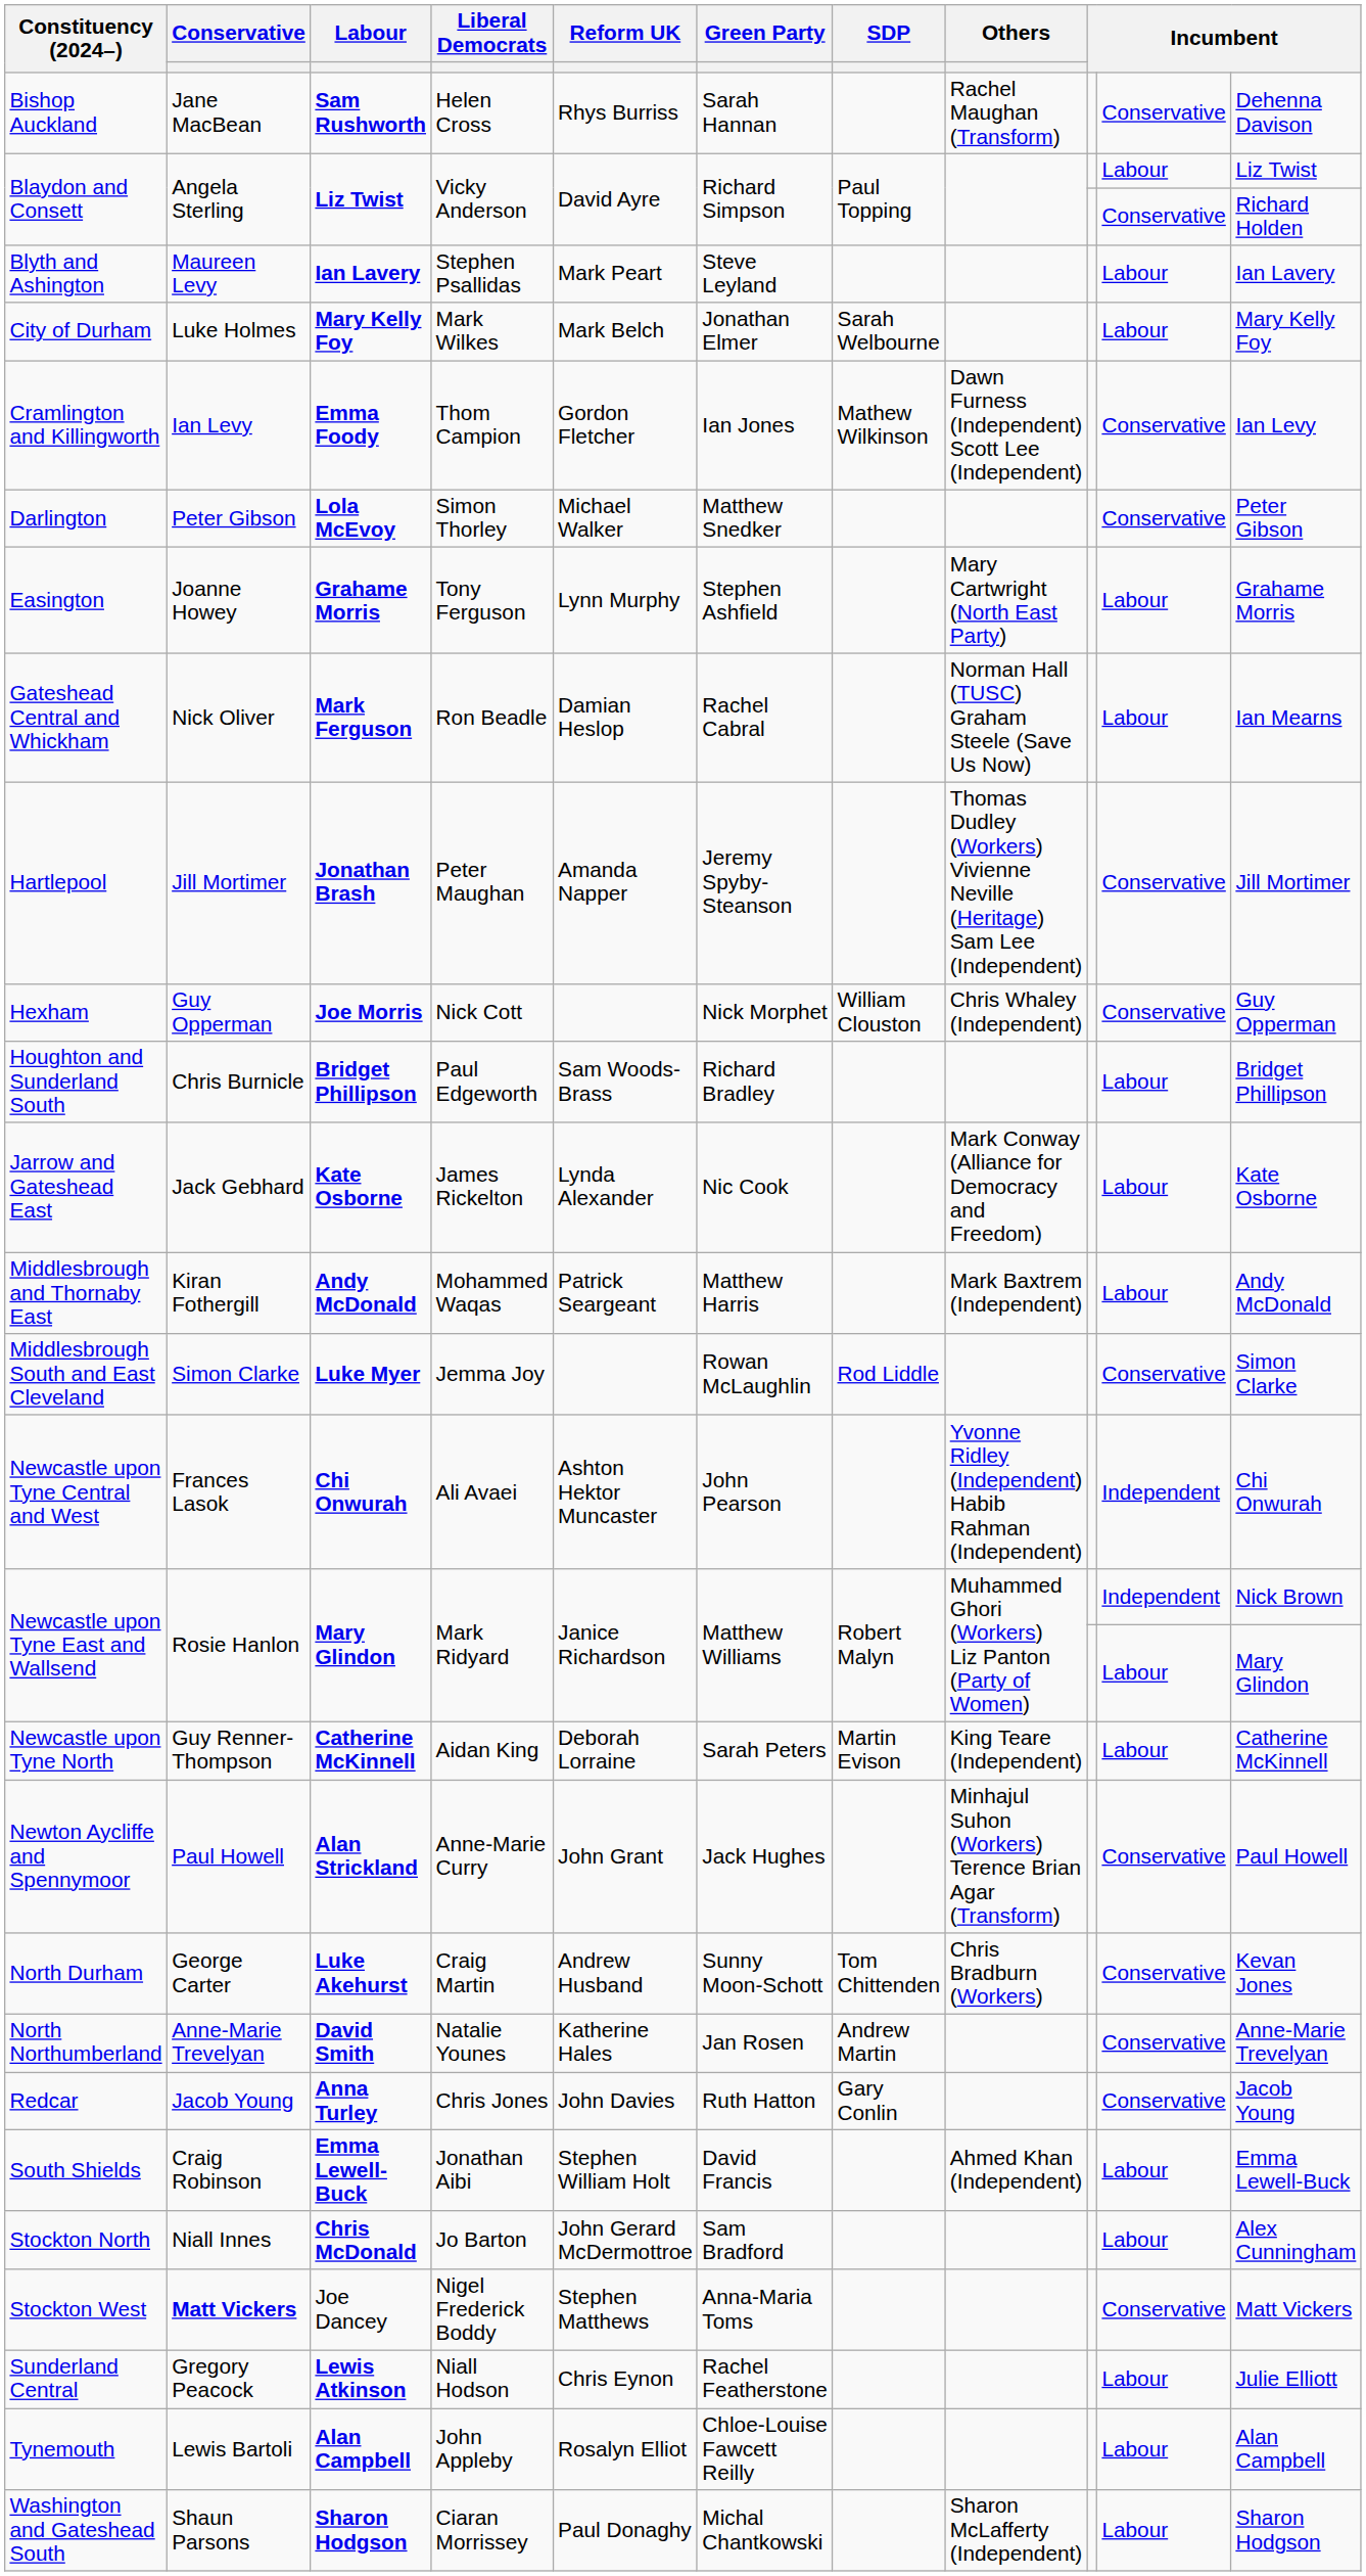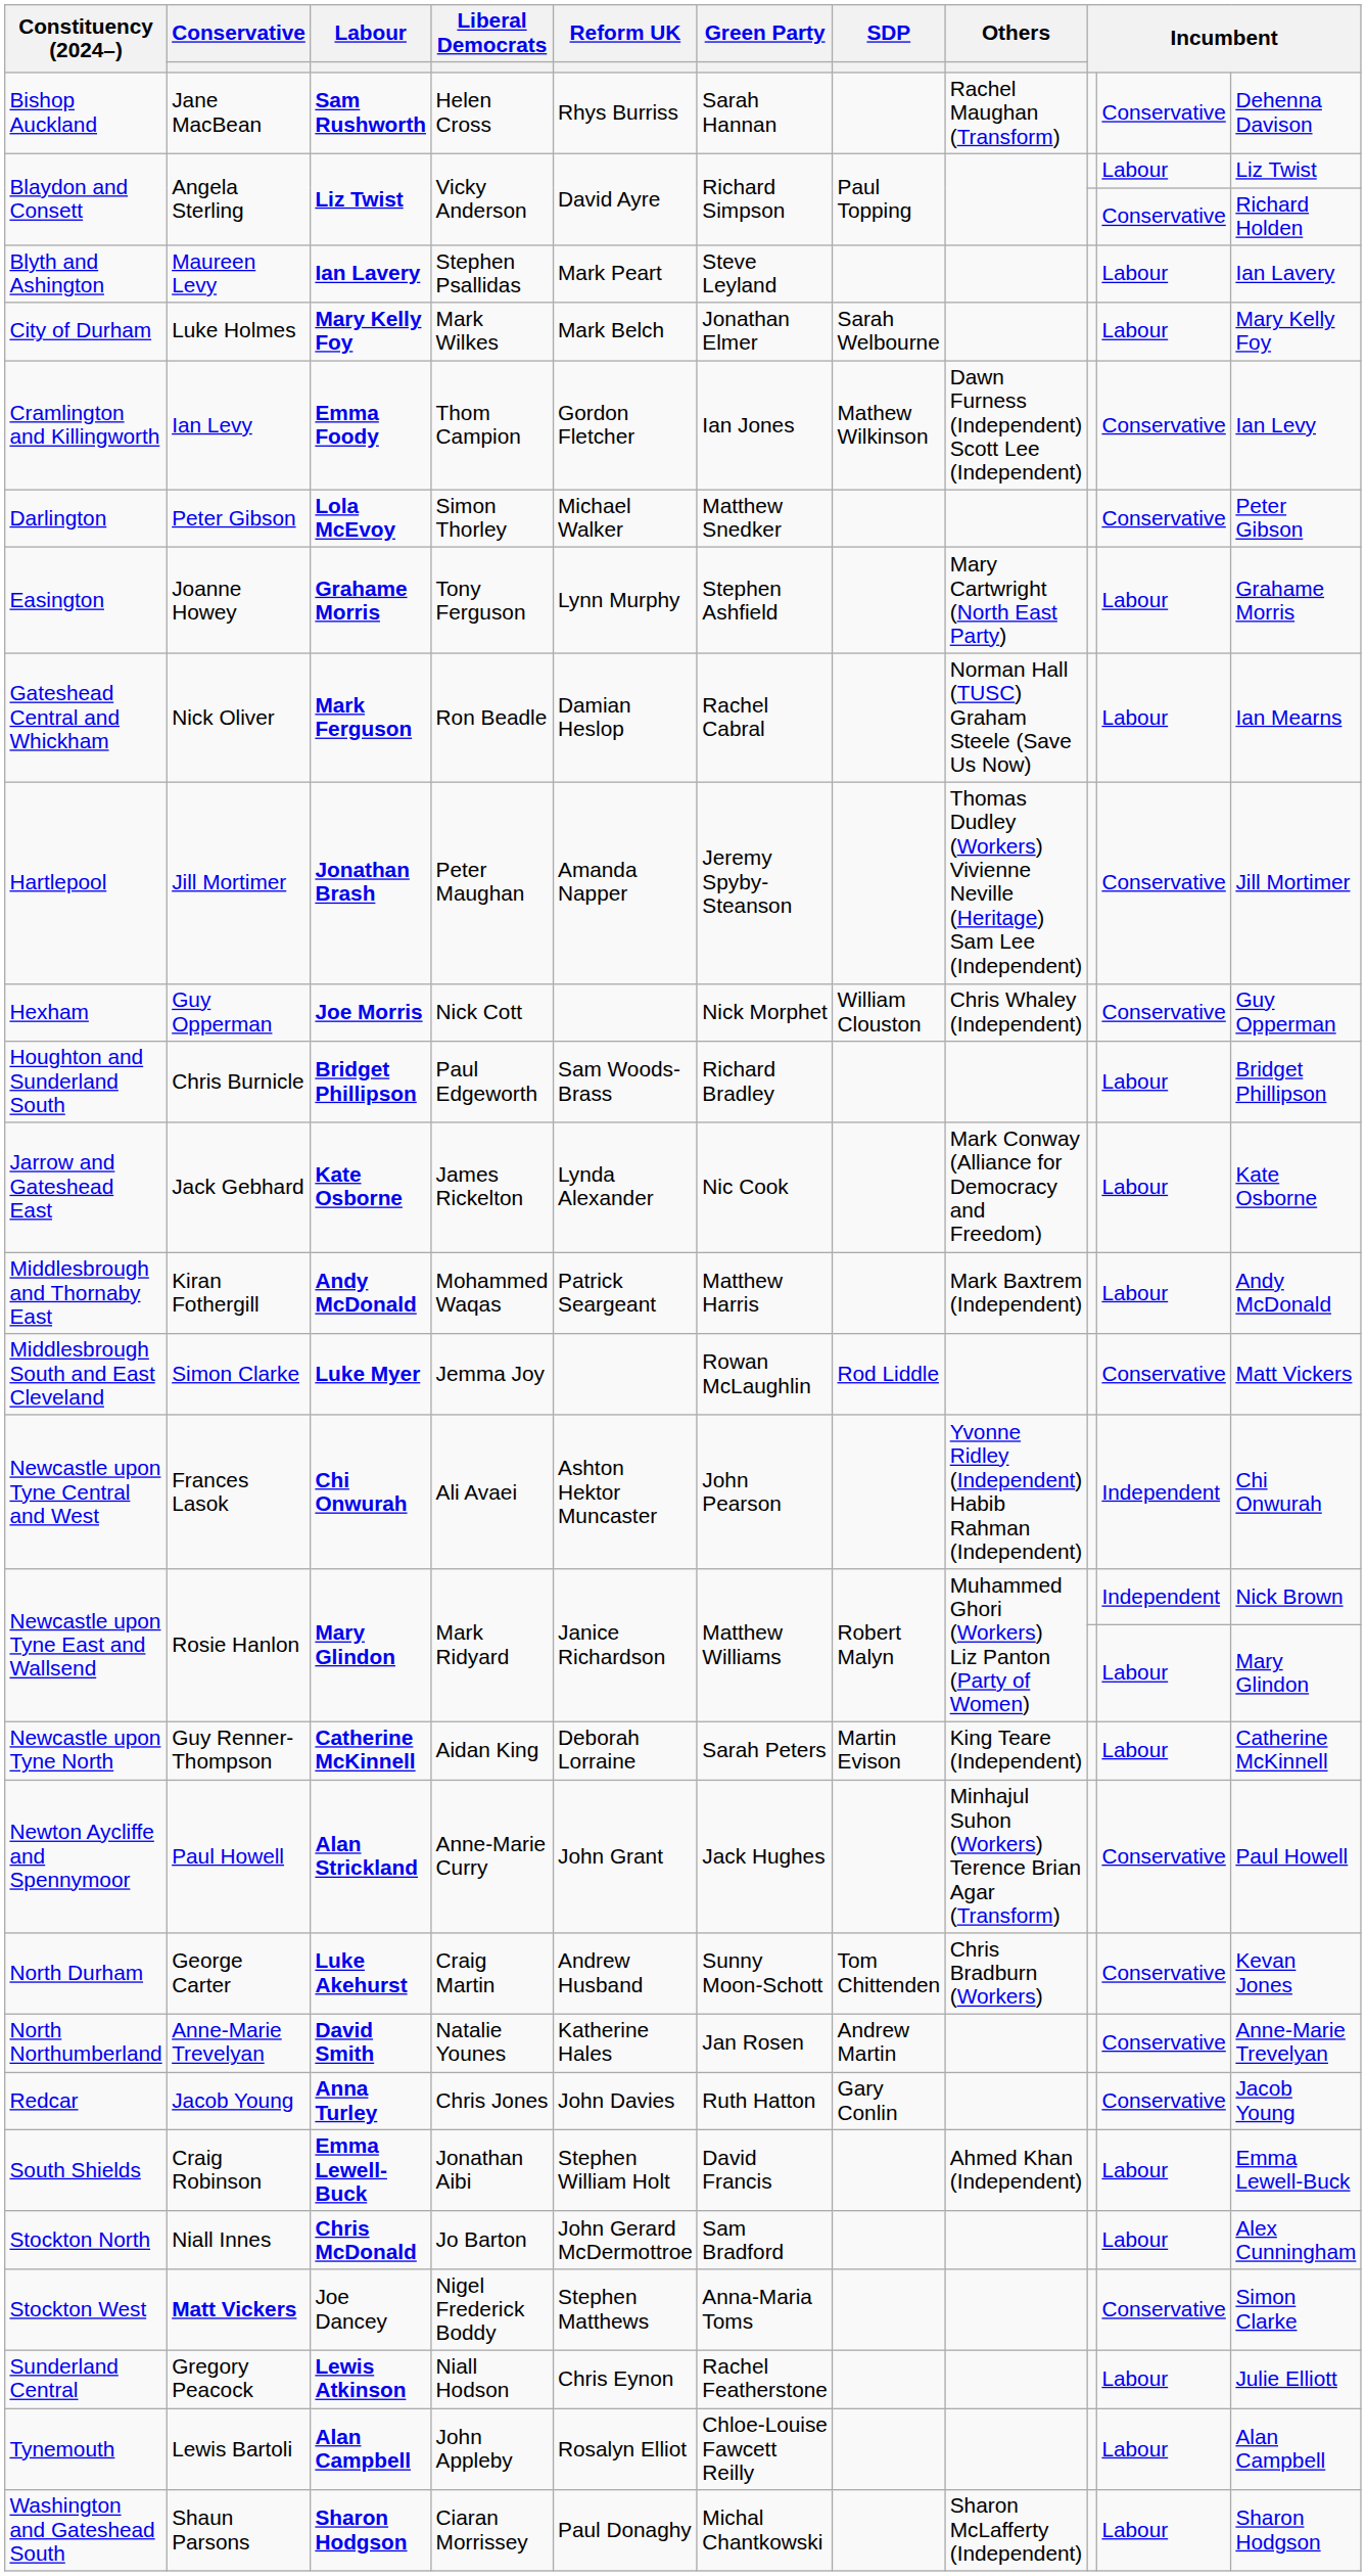Middlesbrough South and East Cleveland | column 11: Simon Clarke -> Matt Vickers
Stockton West | column 11: Matt Vickers -> Simon Clarke
